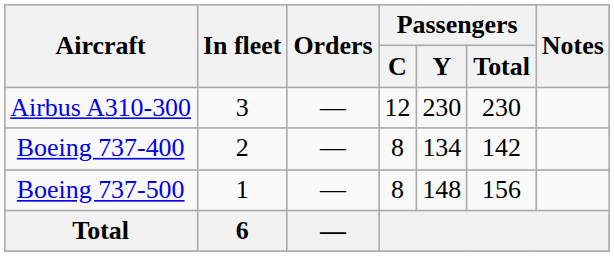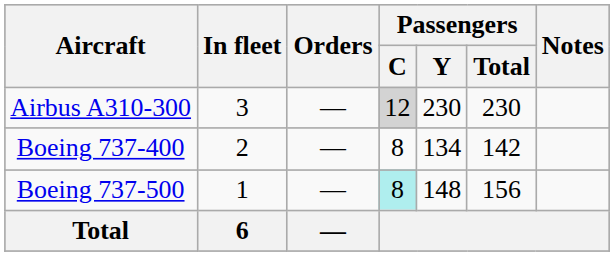Airbus A310-300 | Passengers / C: no background -> lightgrey background
Boeing 737-500 | Passengers / C: no background -> paleturquoise background
